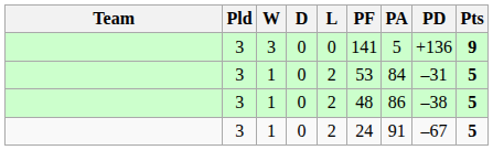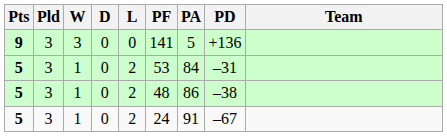columns swapped: Team <-> Pts
